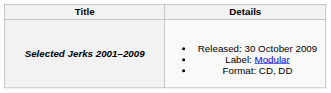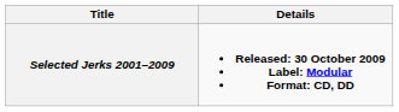Selected Jerks 2001–2009 | Details: normal -> bold
